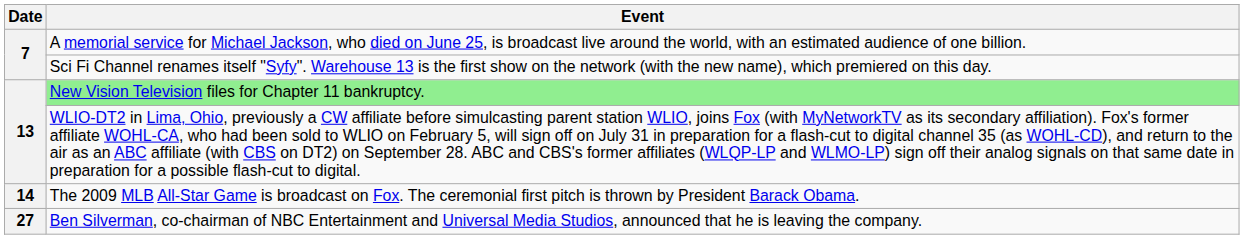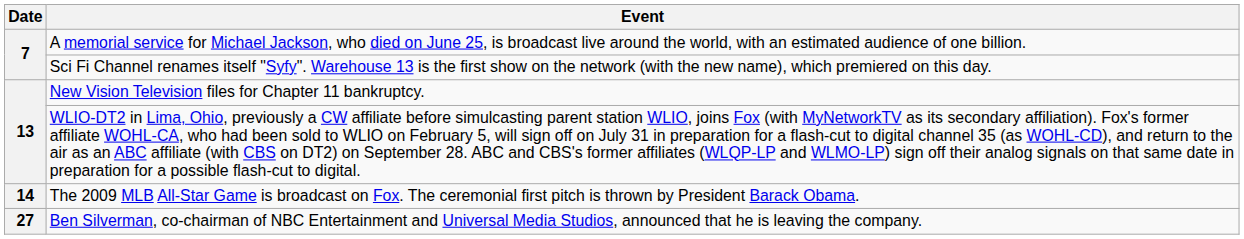New Vision Television files for Chapter 11 bankruptcy. | Event: lightgreen background -> no background
